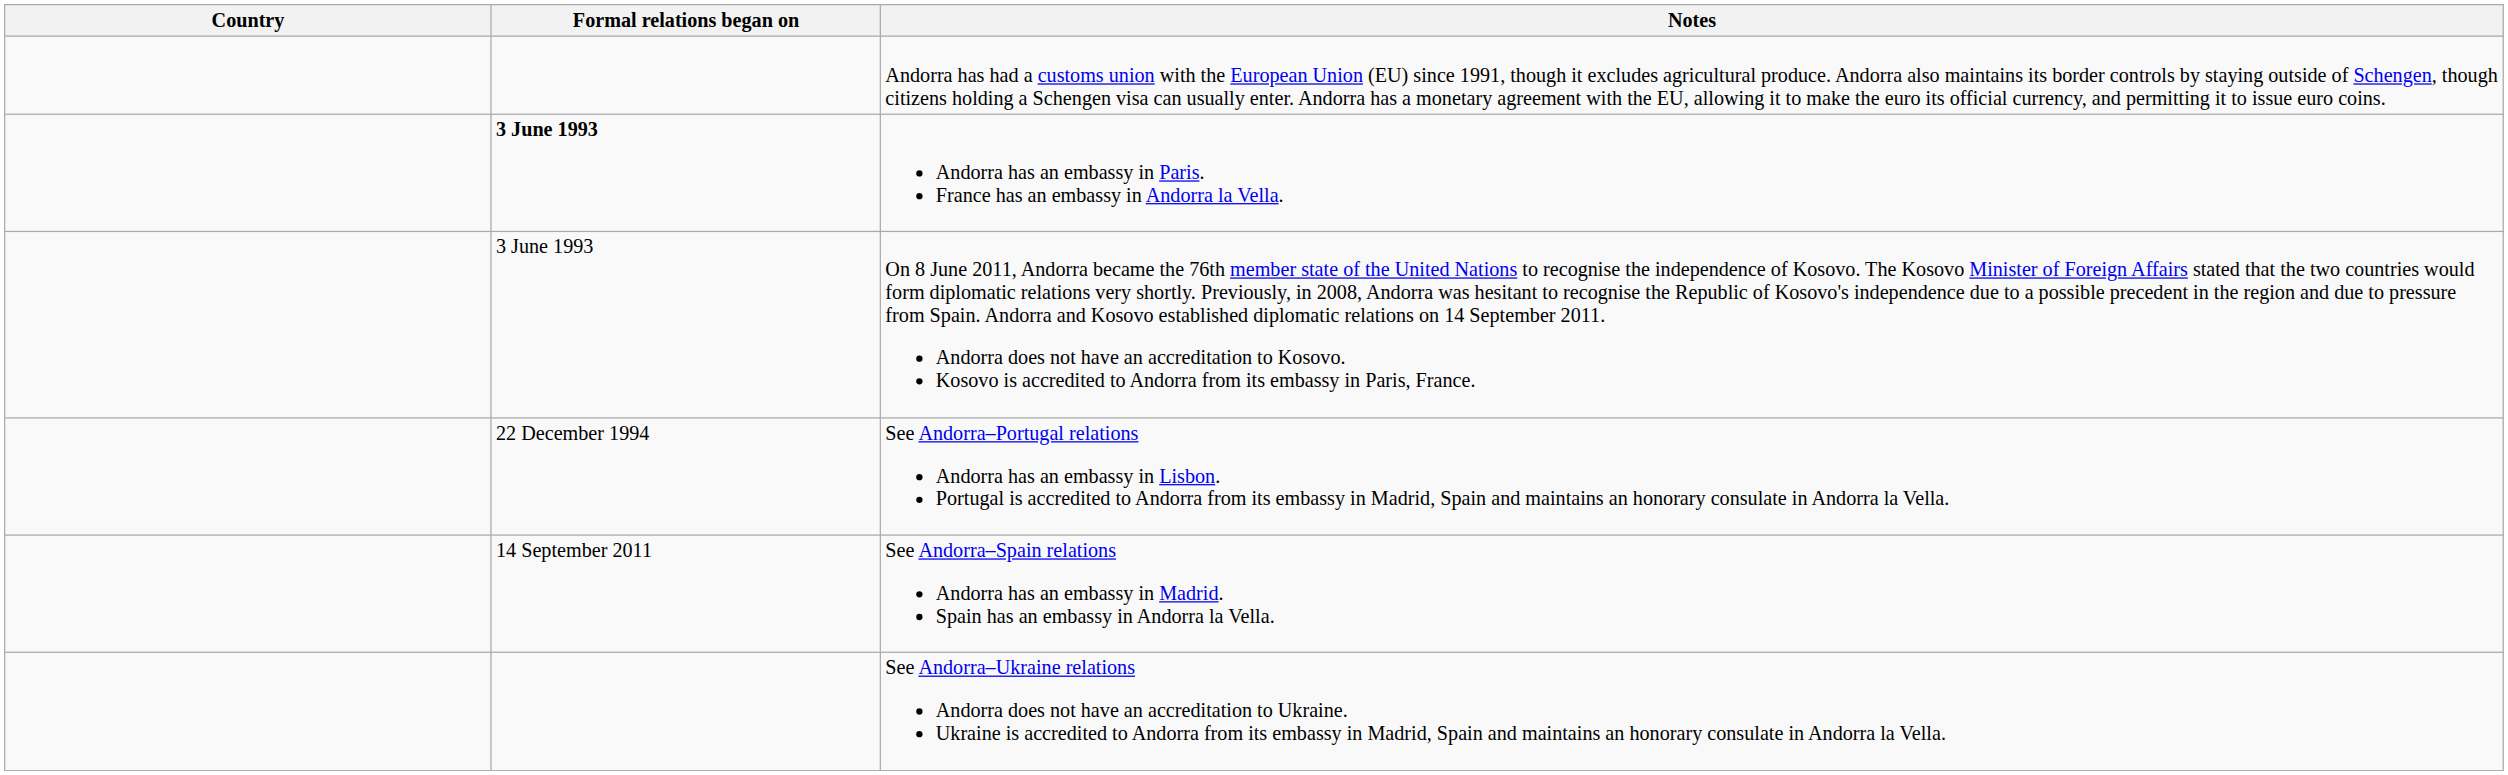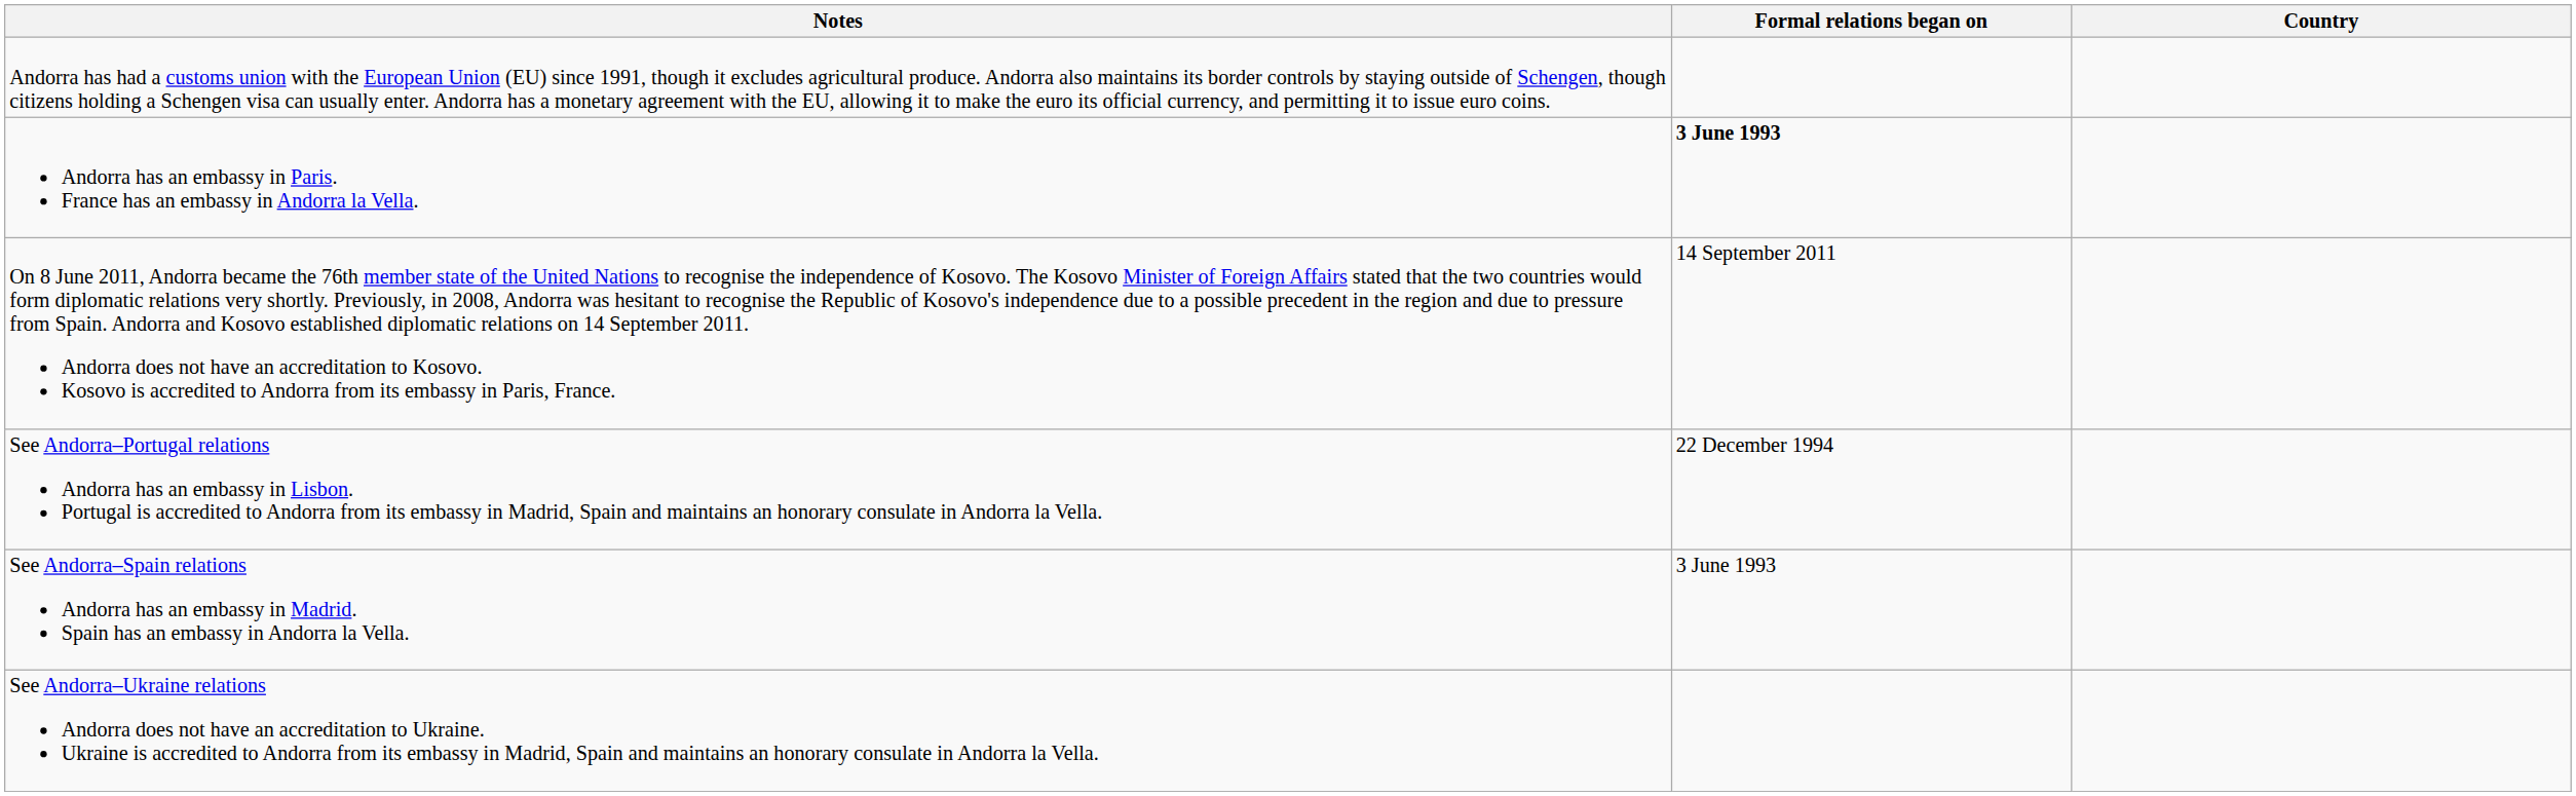columns swapped: Country <-> Notes
row 4 | Formal relations began on: 3 June 1993 -> 14 September 2011
row 6 | Formal relations began on: 14 September 2011 -> 3 June 1993
